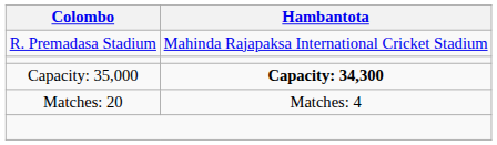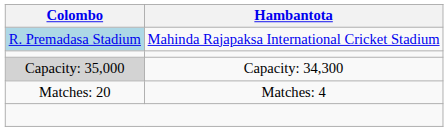R. Premadasa Stadium | Colombo: no background -> lightblue background
Capacity: 35,000 | Colombo: no background -> lightgrey background
Capacity: 35,000 | Hambantota: bold -> normal
